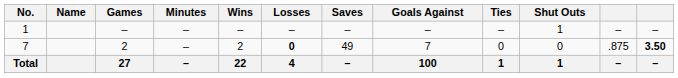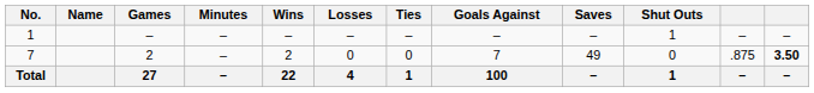columns swapped: Ties <-> Saves
row 3 | Losses: bold -> normal
